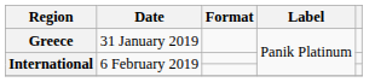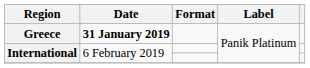Greece | Date: normal -> bold
